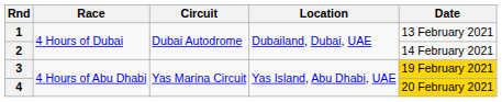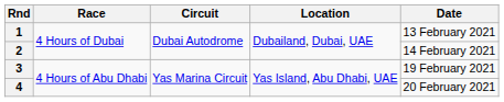3 | Date: gold background -> no background
4 | Date: gold background -> no background
